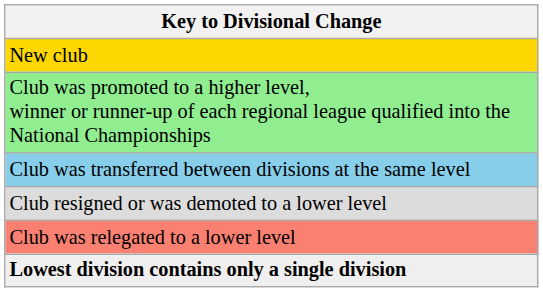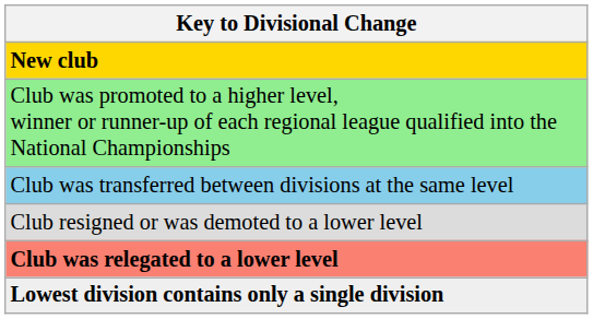row 2 | column 1: normal -> bold
row 6 | column 1: normal -> bold
